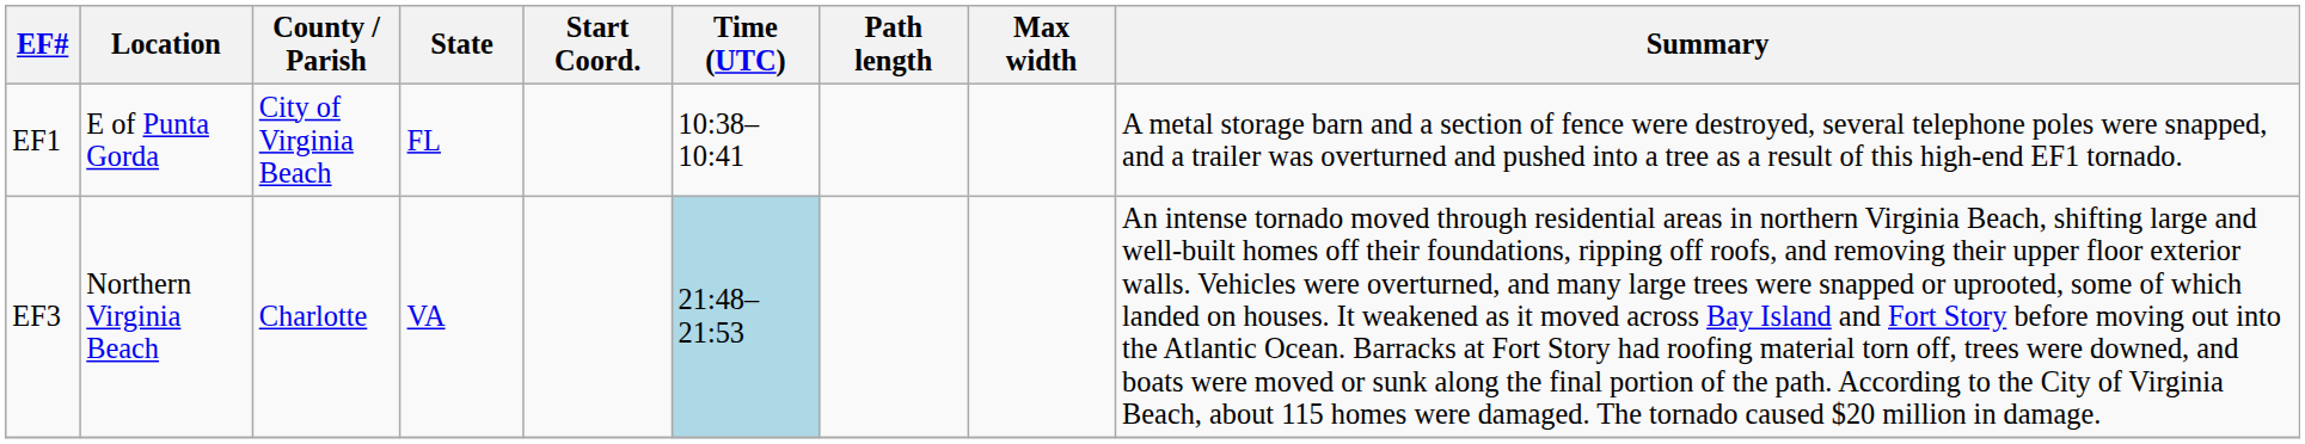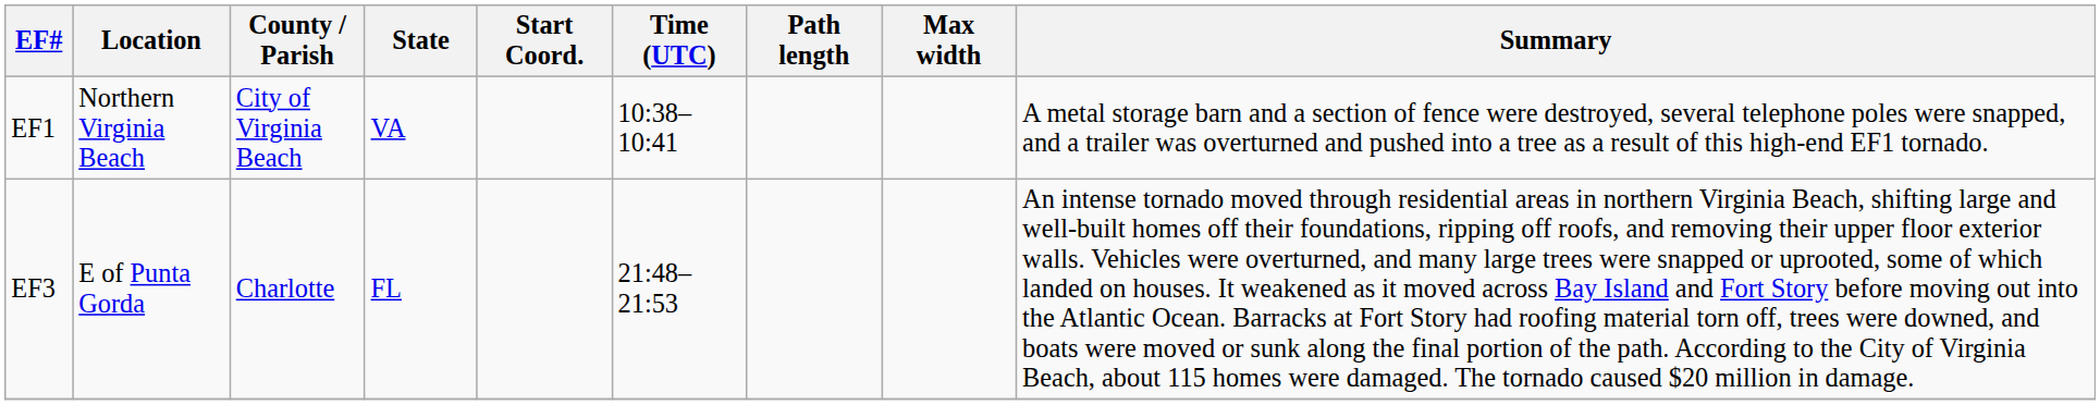EF1 | Location: E of Punta Gorda -> Northern Virginia Beach
EF1 | State: FL -> VA
EF3 | Location: Northern Virginia Beach -> E of Punta Gorda
EF3 | State: VA -> FL
EF3 | Time (UTC): lightblue background -> no background
